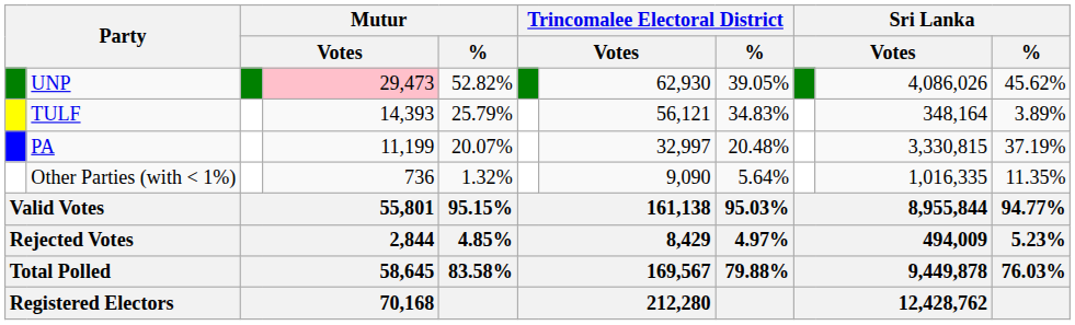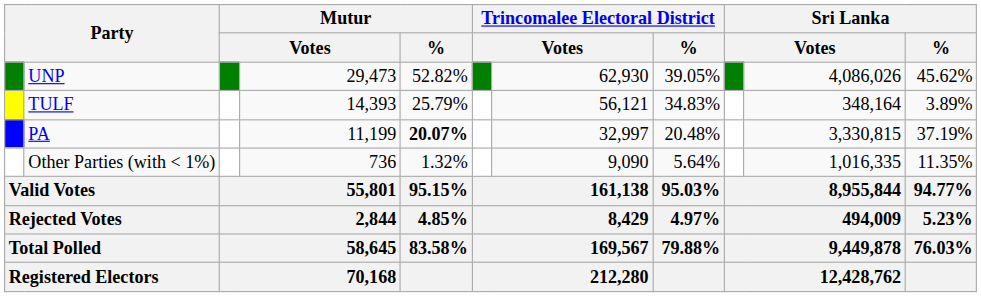UNP | column 4: pink background -> no background
PA | Mutur / %: normal -> bold
